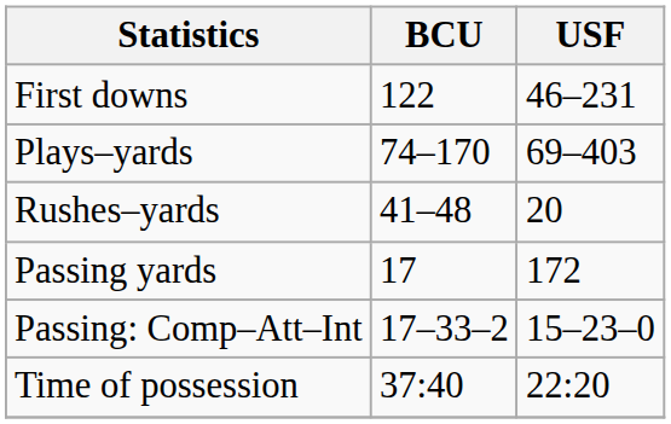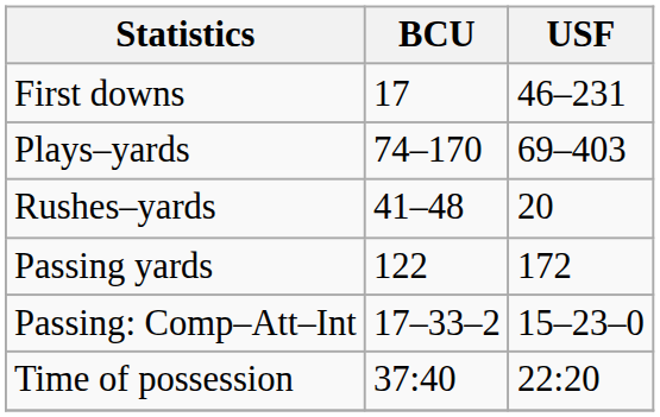First downs | BCU: 122 -> 17
Passing yards | BCU: 17 -> 122
